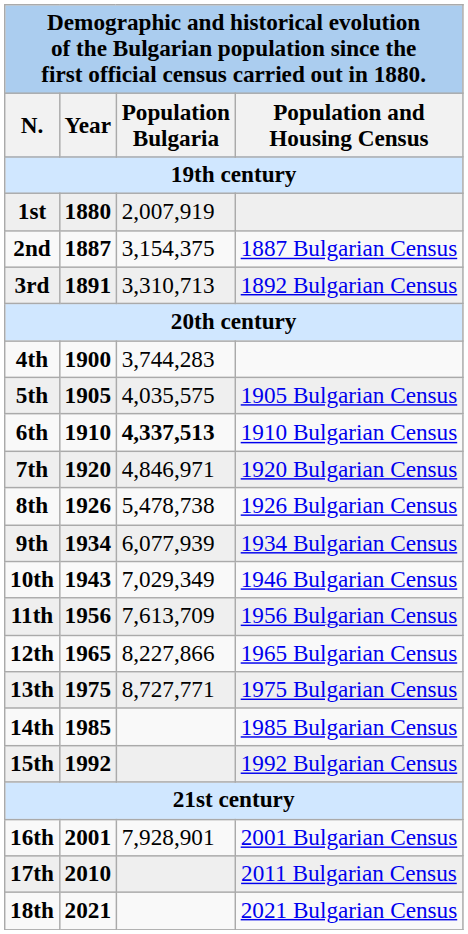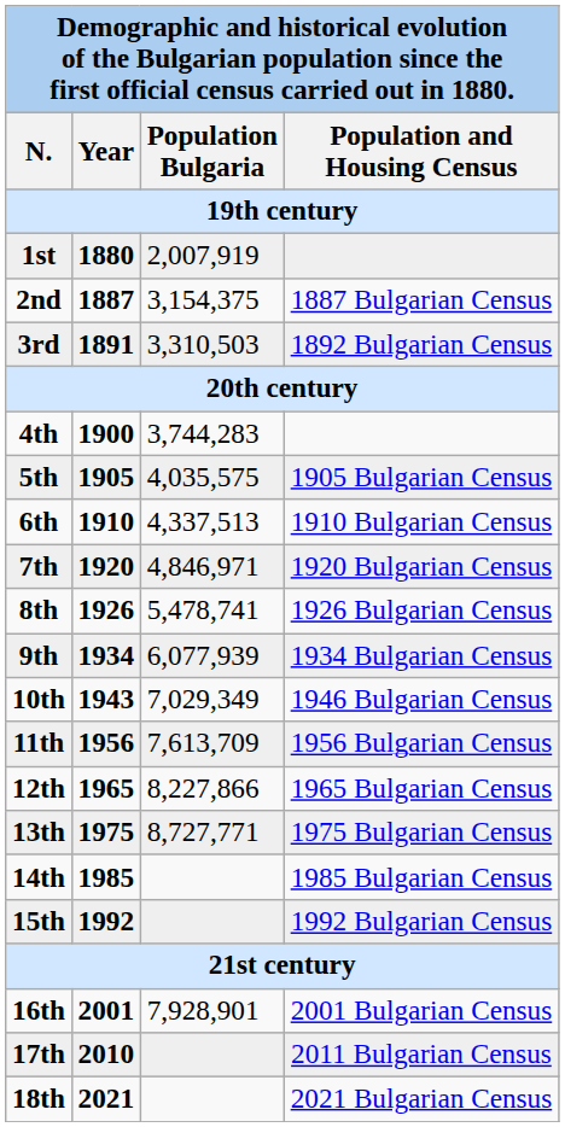3rd | Population Bulgaria: 3,310,713 -> 3,310,503
6th | Population Bulgaria: bold -> normal
8th | Population Bulgaria: 5,478,738 -> 5,478,741
